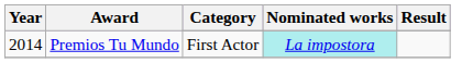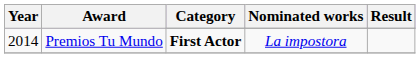First Actor | Category: normal -> bold
First Actor | Nominated works: paleturquoise background -> no background
